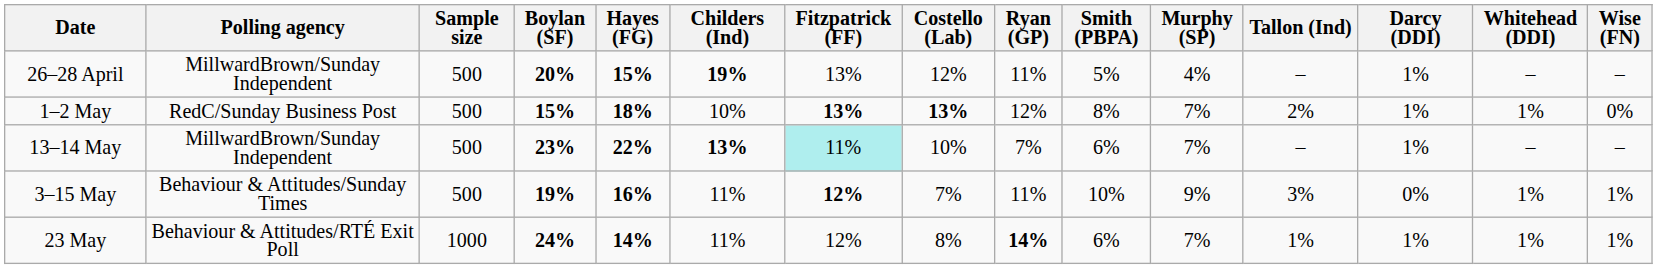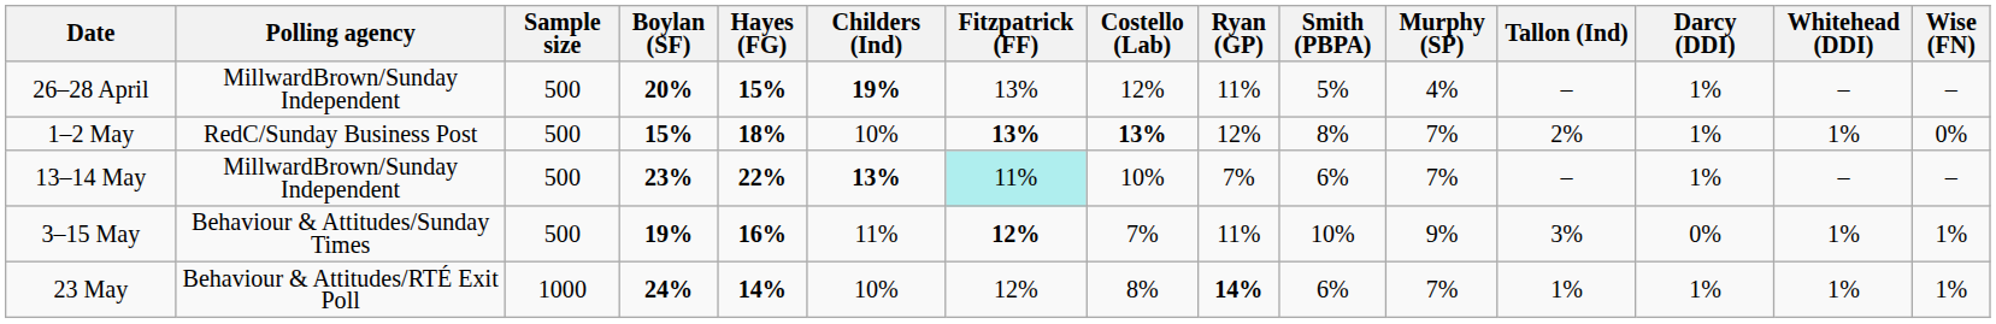23 May | Childers (Ind): 11% -> 10%
